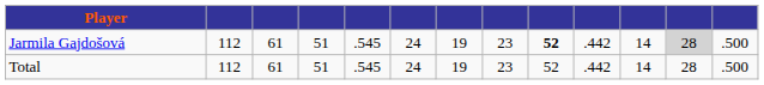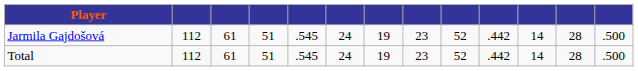Jarmila Gajdošová | column 9: bold -> normal
Jarmila Gajdošová | column 12: lightgrey background -> no background
